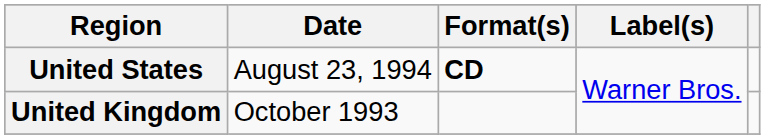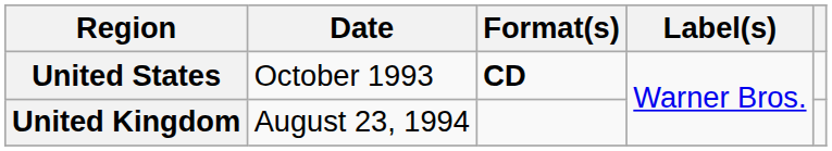United States | Date: August 23, 1994 -> October 1993
United Kingdom | Date: October 1993 -> August 23, 1994
